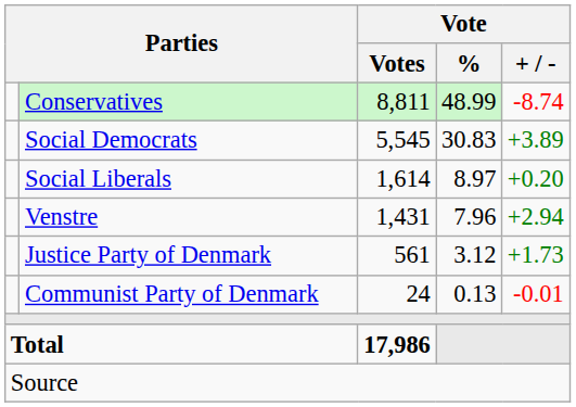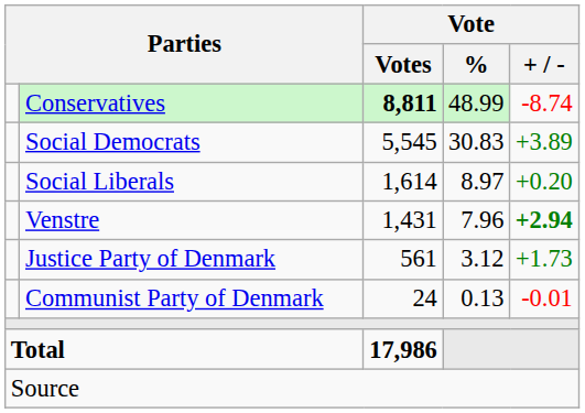Conservatives | Vote / Votes: normal -> bold
Venstre | Vote / + / -: normal -> bold
